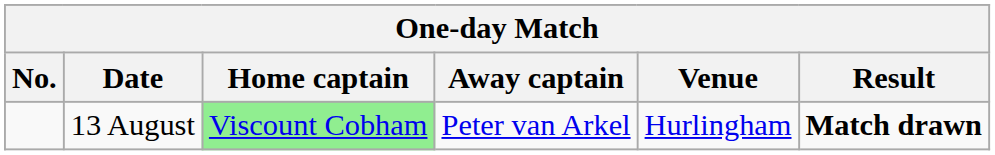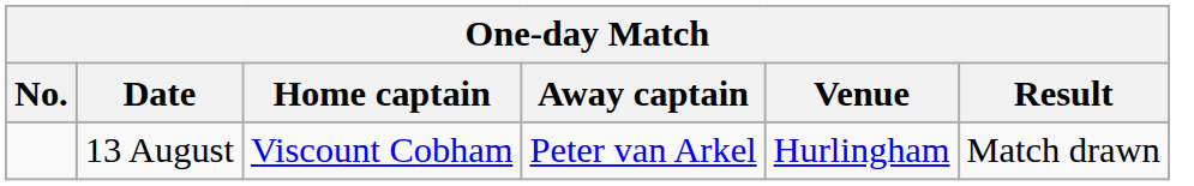13 August | Home captain: lightgreen background -> no background
13 August | Result: bold -> normal
